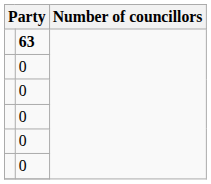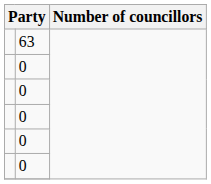63 | column 2: bold -> normal
